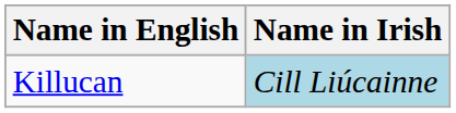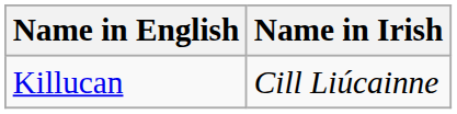Killucan | Name in Irish: lightblue background -> no background
